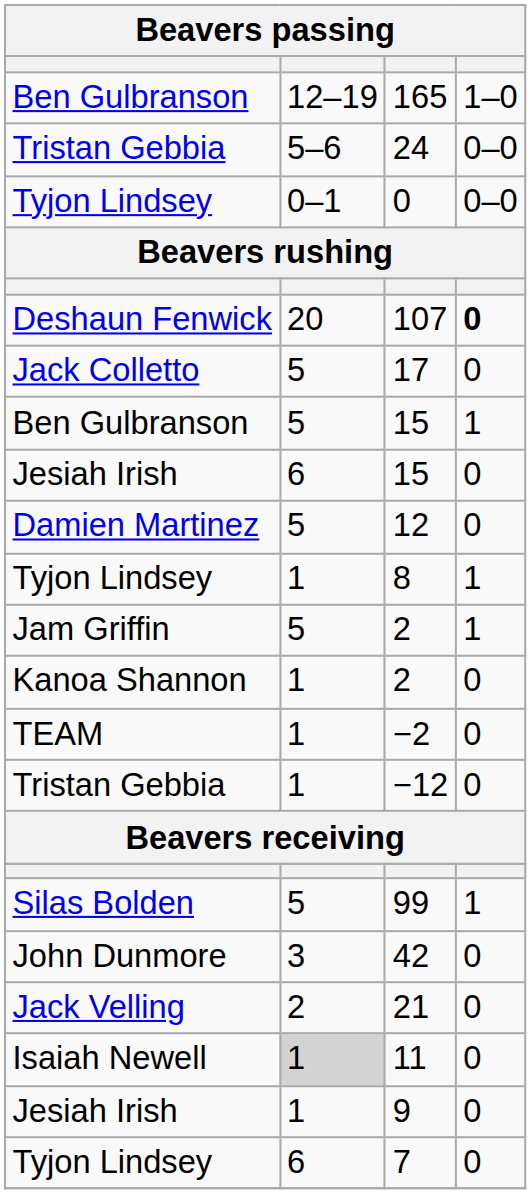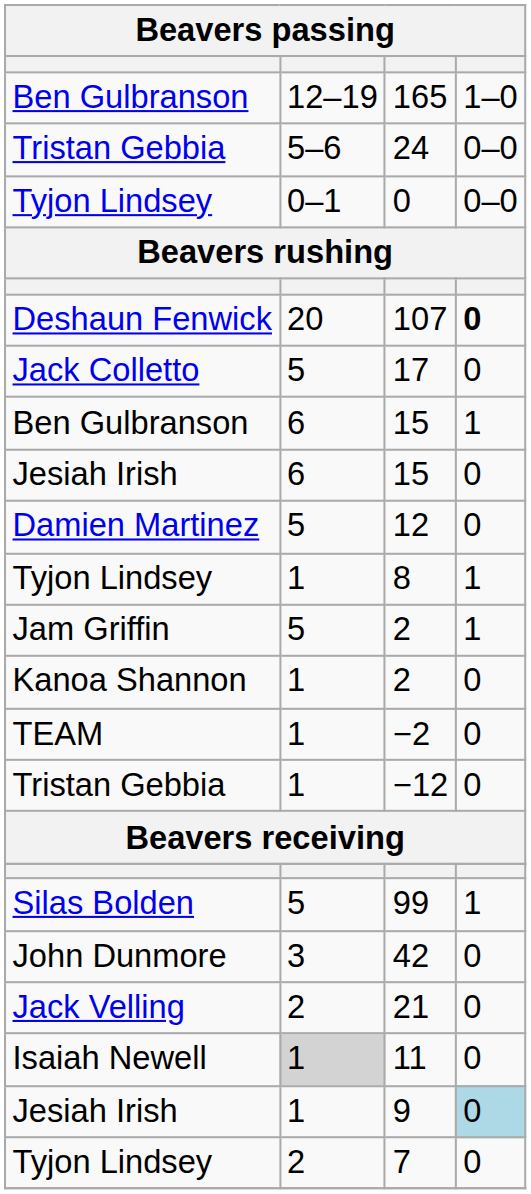Ben Gulbranson / 15 | column 2: 5 -> 6
9 | column 4: no background -> lightblue background
7 | column 2: 6 -> 2
